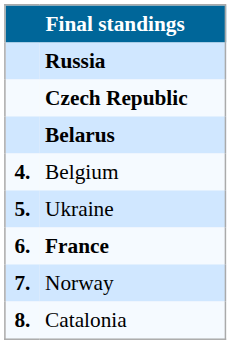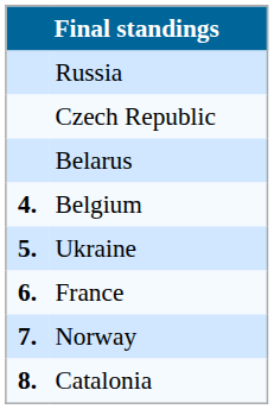Russia | column 2: bold -> normal
Czech Republic | column 2: bold -> normal
Belarus | column 2: bold -> normal
France | column 2: bold -> normal
